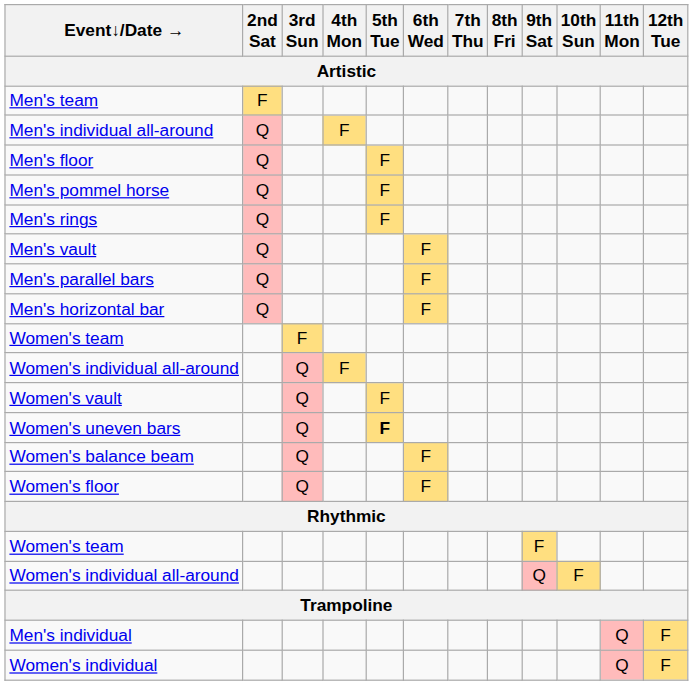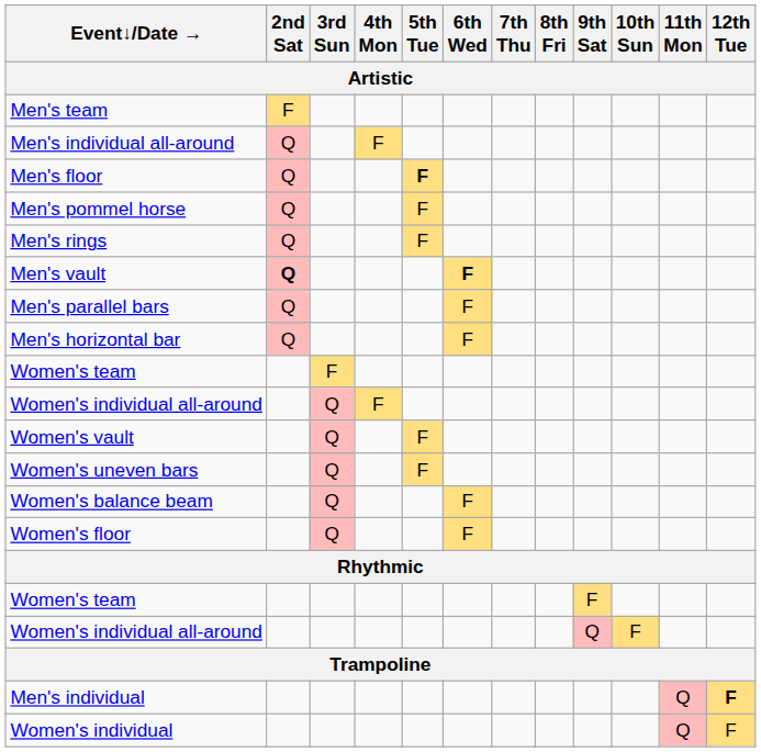Men's floor | 5th Tue: normal -> bold
Men's vault | 2nd Sat: normal -> bold
Men's vault | 6th Wed: normal -> bold
Women's uneven bars | 5th Tue: bold -> normal
Men's individual | 12th Tue: normal -> bold
